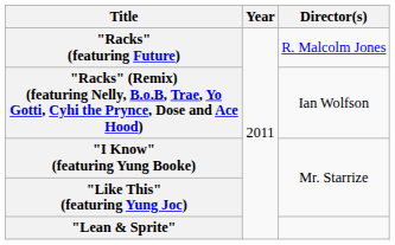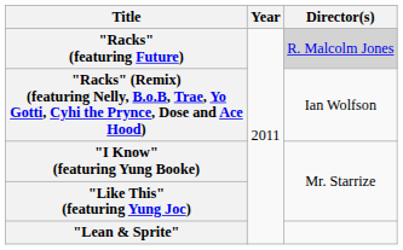"Racks" (featuring Future) | Director(s): no background -> lightgrey background
